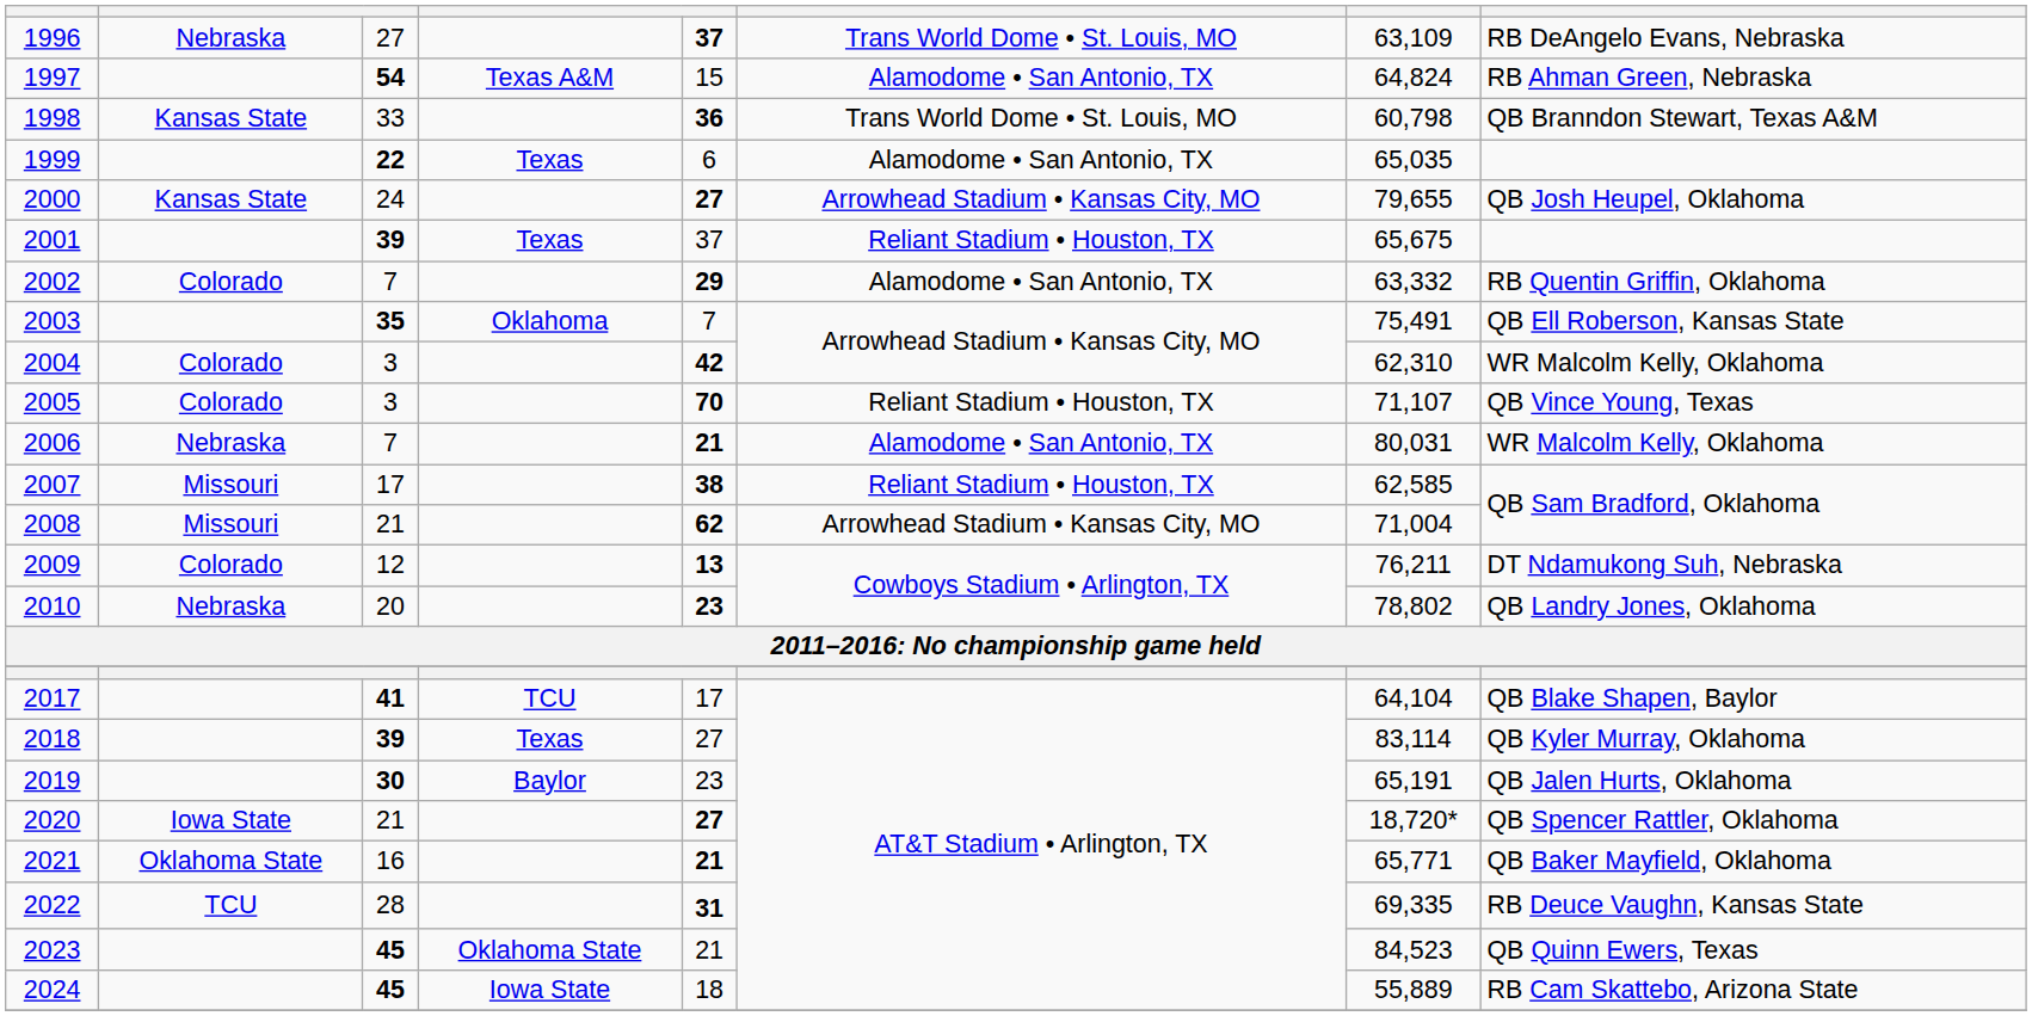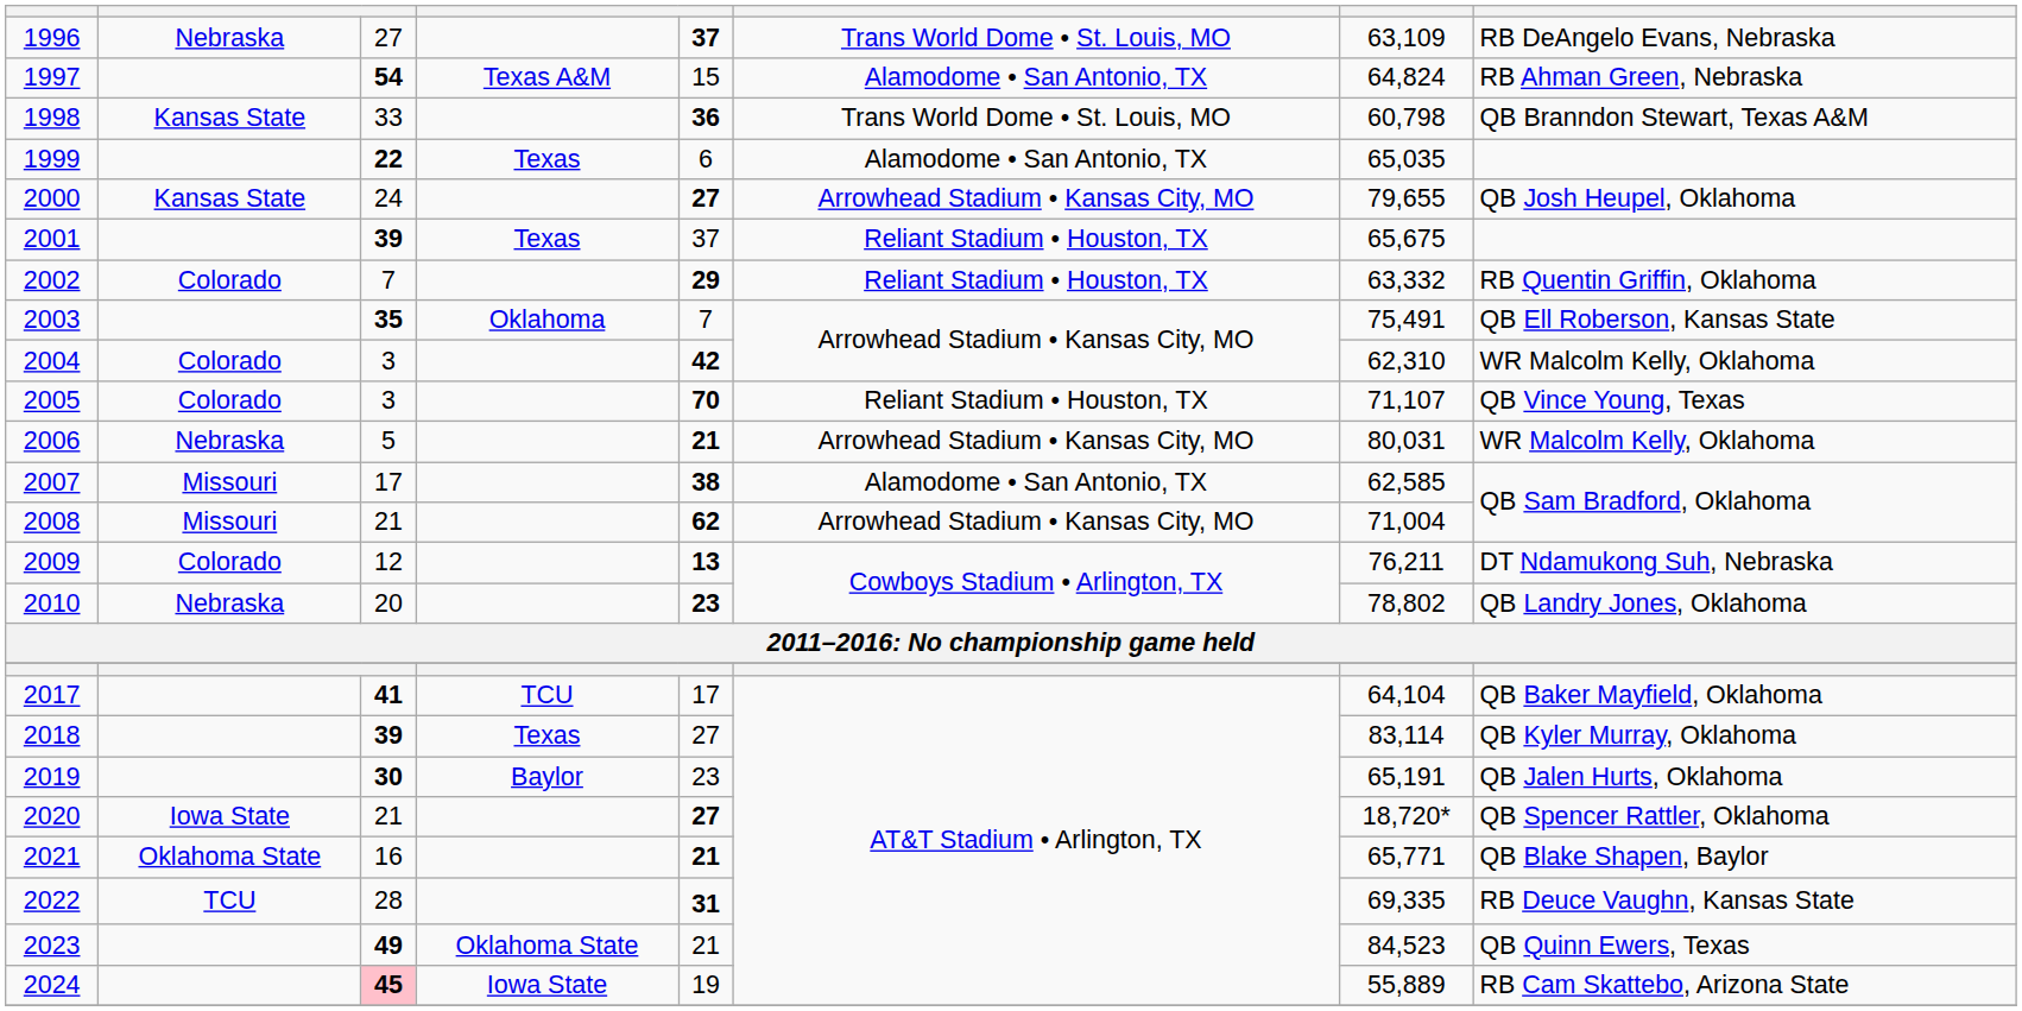2002 | column 6: Alamodome • San Antonio, TX -> Reliant Stadium • Houston, TX
2006 | column 3: 7 -> 5
2006 | column 6: Alamodome • San Antonio, TX -> Arrowhead Stadium • Kansas City, MO
2007 | column 6: Reliant Stadium • Houston, TX -> Alamodome • San Antonio, TX
2017 | column 8: QB Blake Shapen, Baylor -> QB Baker Mayfield, Oklahoma
2021 | column 8: QB Baker Mayfield, Oklahoma -> QB Blake Shapen, Baylor
2023 | column 3: 45 -> 49
2024 | column 3: no background -> pink background
2024 | column 5: 18 -> 19
